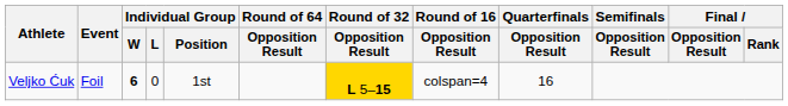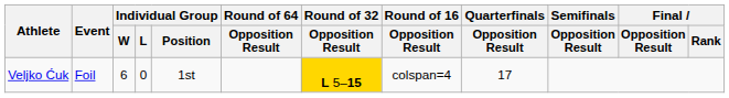Veljko Ćuk | Individual Group / W: bold -> normal
Veljko Ćuk | Quarterfinals / Opposition Result: 16 -> 17
